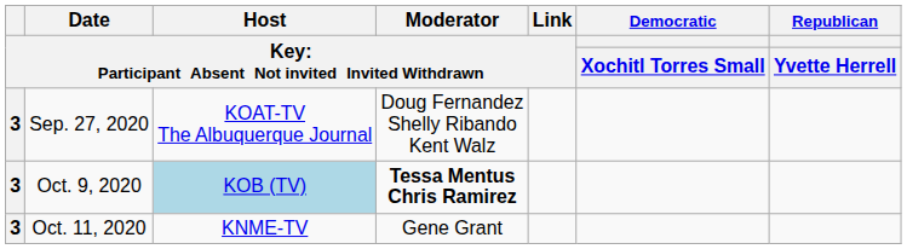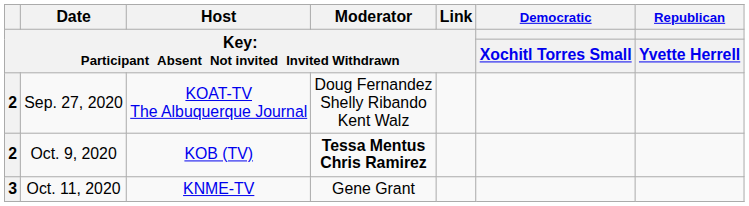Sep. 27, 2020 | column 1: 3 -> 2
Oct. 9, 2020 | column 1: 3 -> 2
Oct. 9, 2020 | column 3: lightblue background -> no background
